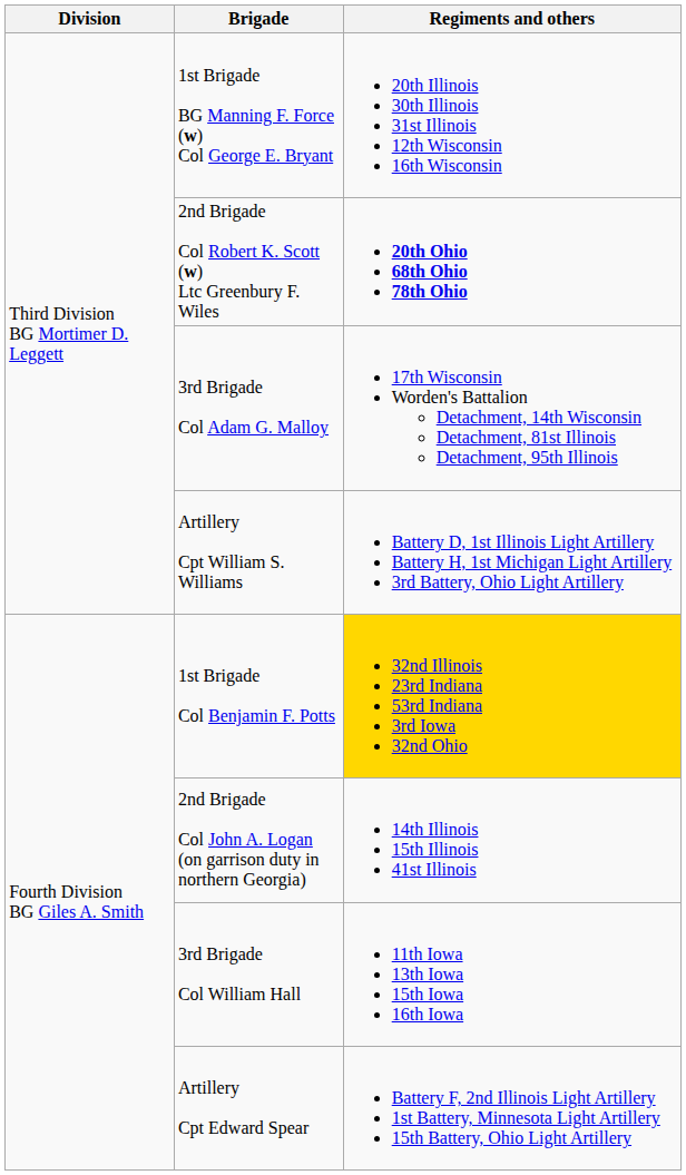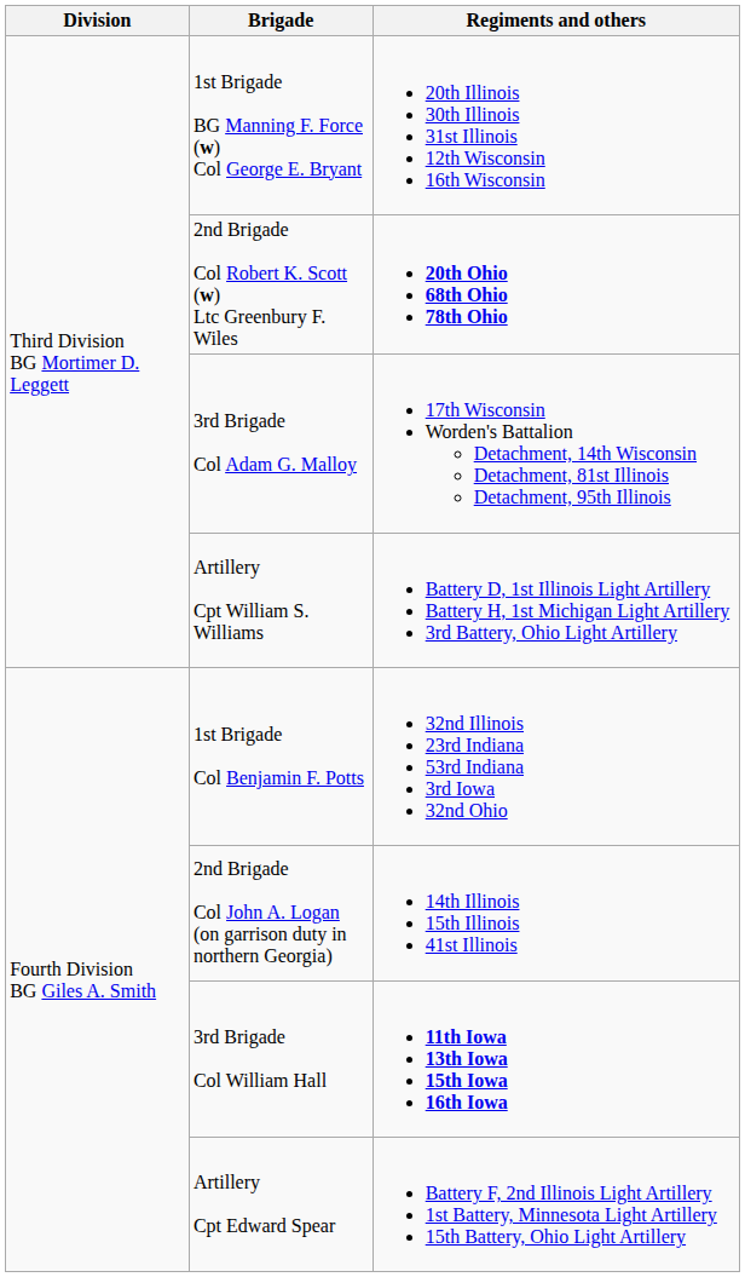1st Brigade Col Benjamin F. Potts | Regiments and others: gold background -> no background
3rd Brigade Col William Hall | Regiments and others: normal -> bold
